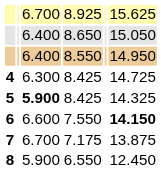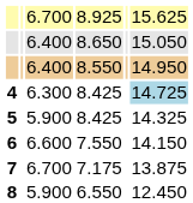4 | column 4: no background -> lightblue background
5 | column 2: bold -> normal
6 | column 4: bold -> normal
